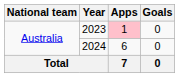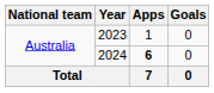2023 | Apps: pink background -> no background
2024 | Apps: normal -> bold
